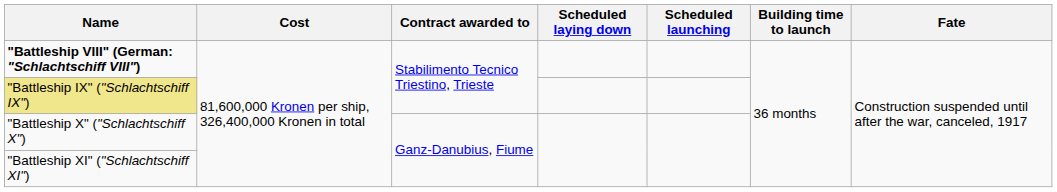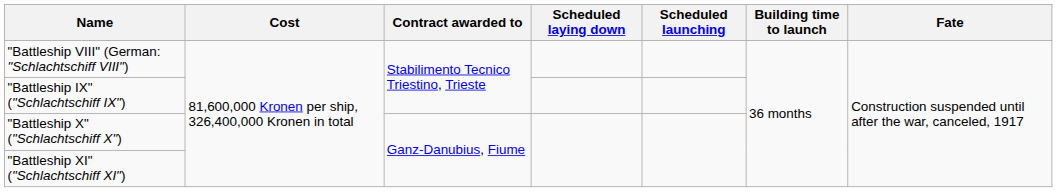row 2 | Name: bold -> normal
row 3 | Name: khaki background -> no background
